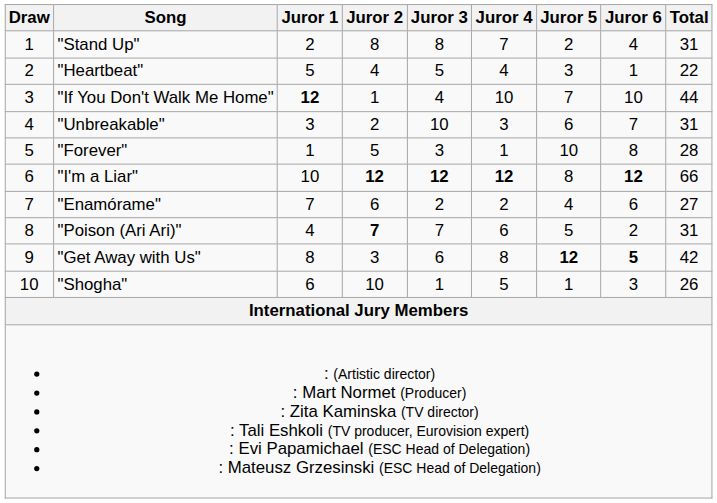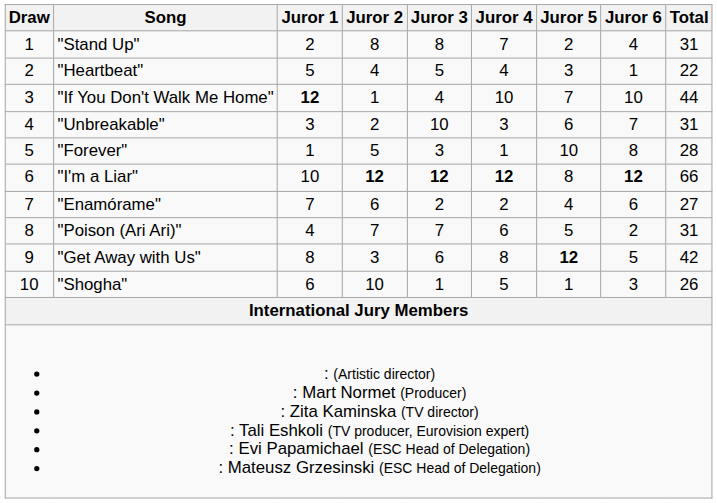"Poison (Ari Ari)" | Juror 2: bold -> normal
"Get Away with Us" | Juror 6: bold -> normal
